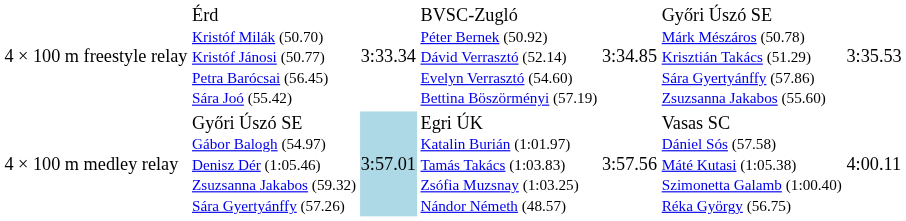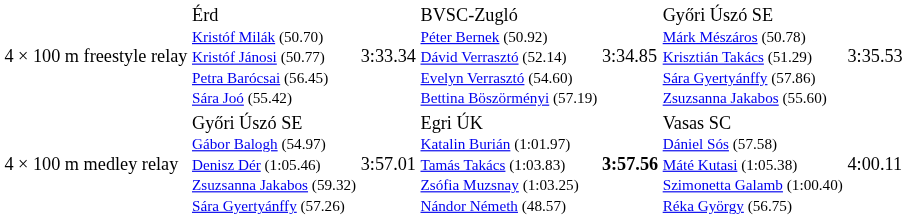4 × 100 m medley relay | column 3: lightblue background -> no background
4 × 100 m medley relay | column 5: normal -> bold
